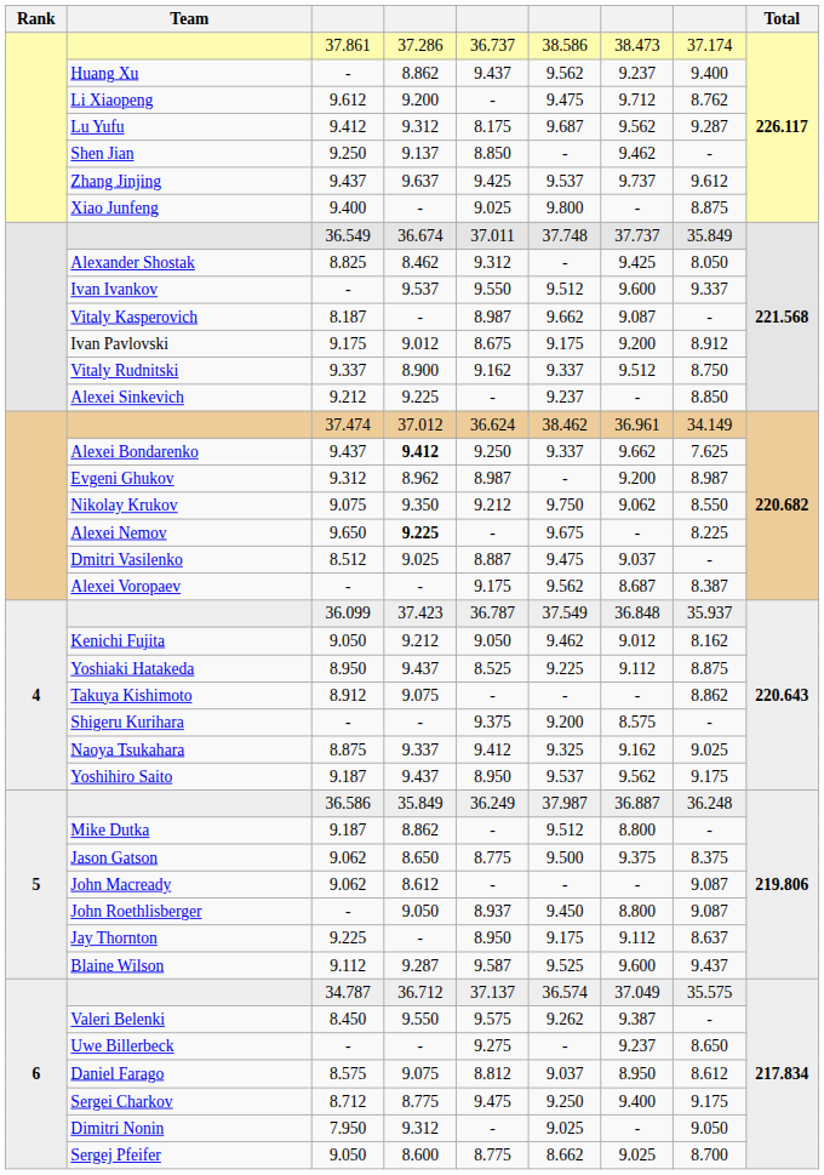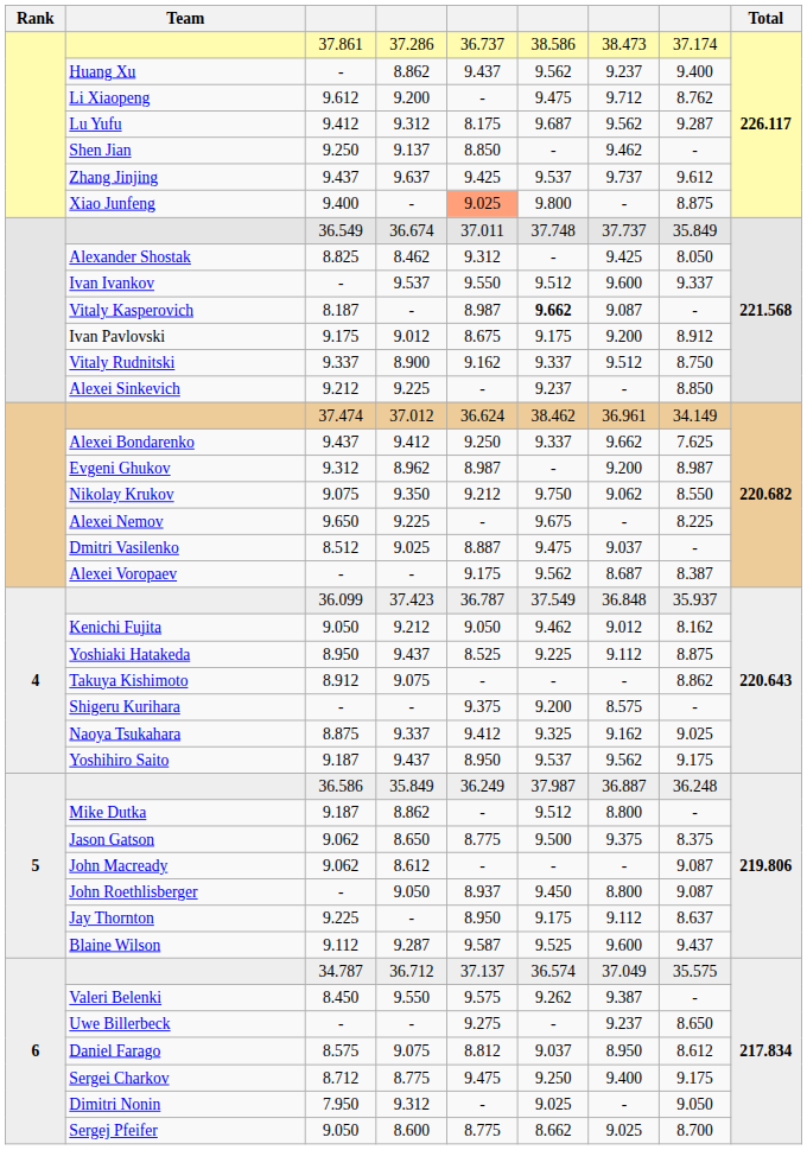Xiao Junfeng | column 5: no background -> lightsalmon background
Vitaly Kasperovich | column 6: normal -> bold
Alexei Bondarenko | column 4: bold -> normal
Alexei Nemov | column 4: bold -> normal
